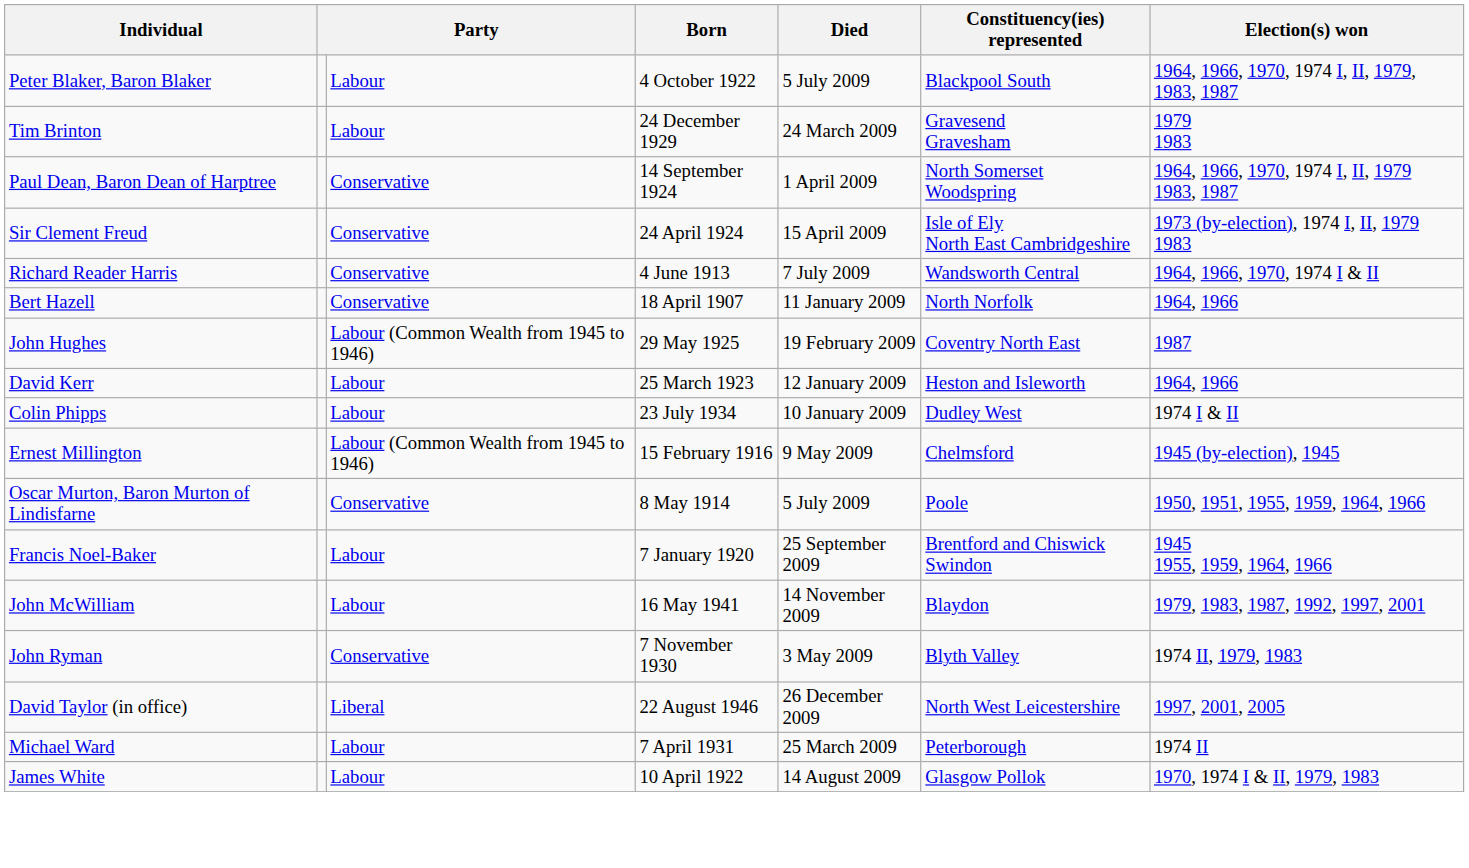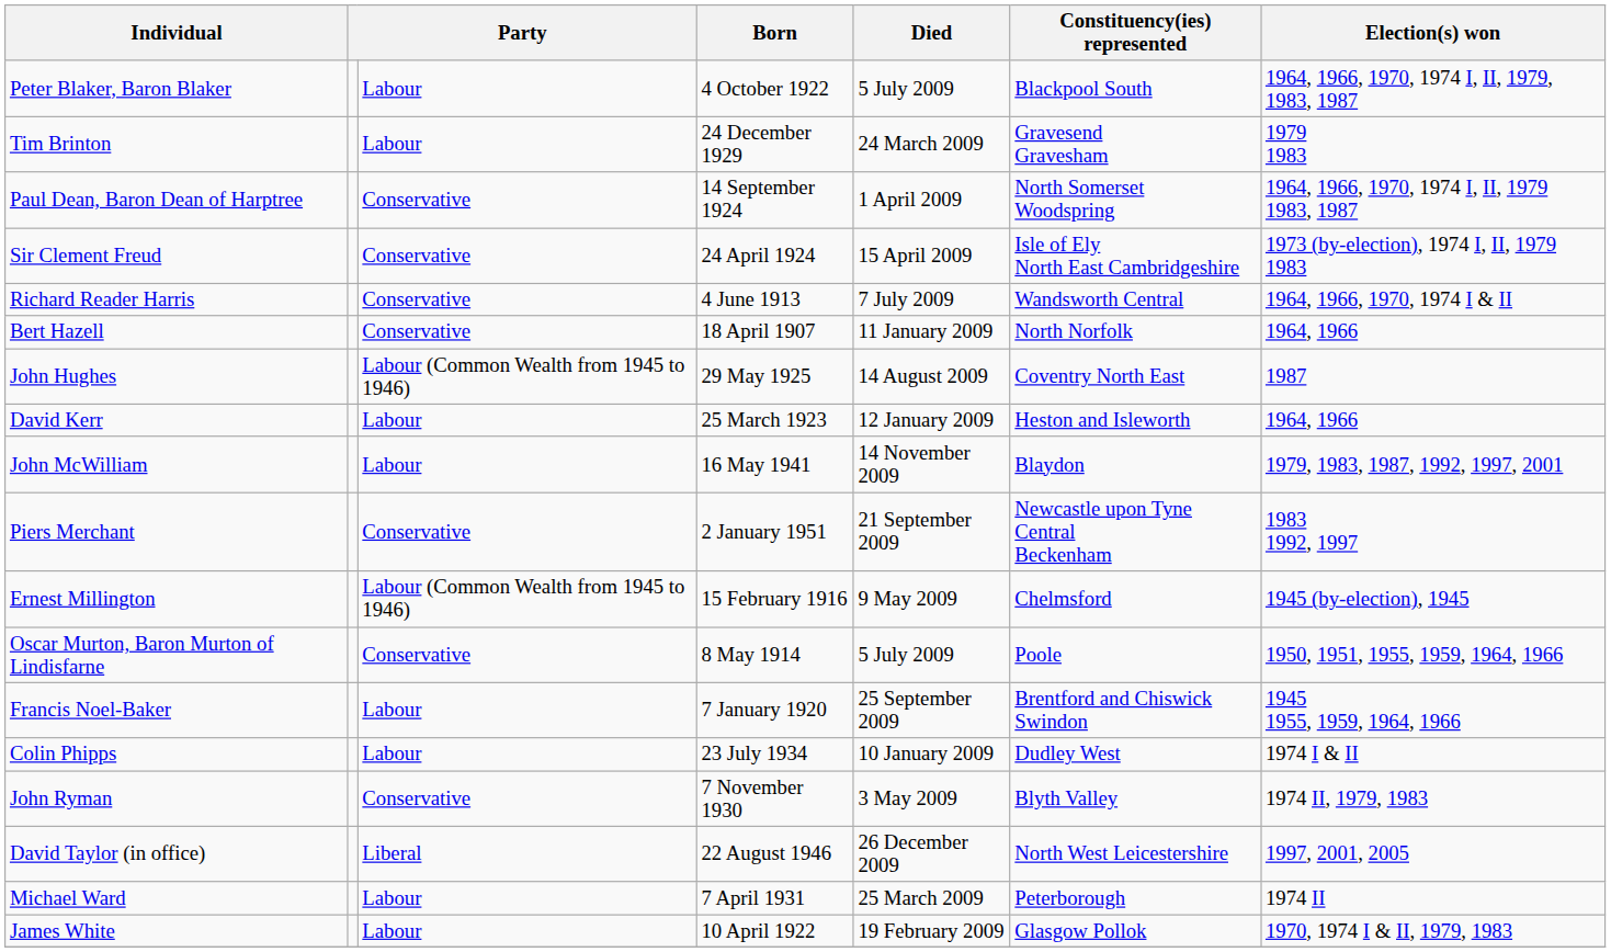John Hughes | Died: 19 February 2009 -> 14 August 2009
rows swapped: John McWilliam <-> Colin Phipps
+ row: Piers Merchant | Conservative | 2 January 1951 | 21 September 2009 | Newcastle upon Tyne Central Beckenham | 1983 1992, 1997
James White | Died: 14 August 2009 -> 19 February 2009
